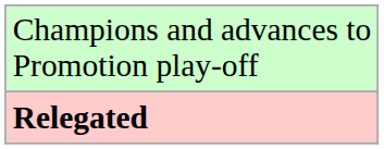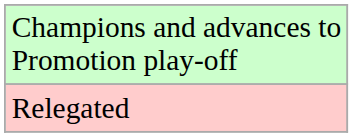row 2 | column 1: bold -> normal
